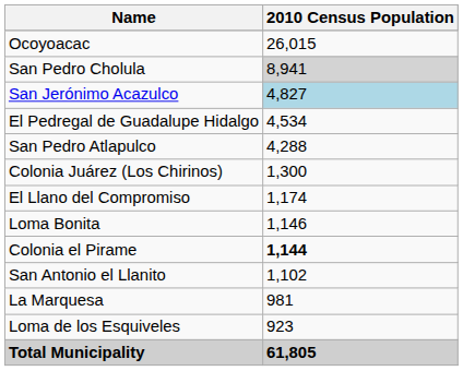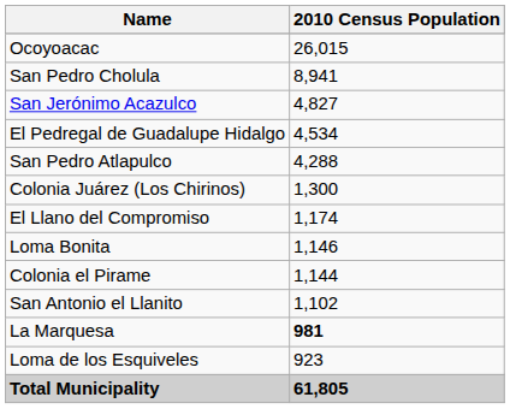San Pedro Cholula | 2010 Census Population: lightgrey background -> no background
San Jerónimo Acazulco | 2010 Census Population: lightblue background -> no background
Colonia el Pirame | 2010 Census Population: bold -> normal
La Marquesa | 2010 Census Population: normal -> bold
